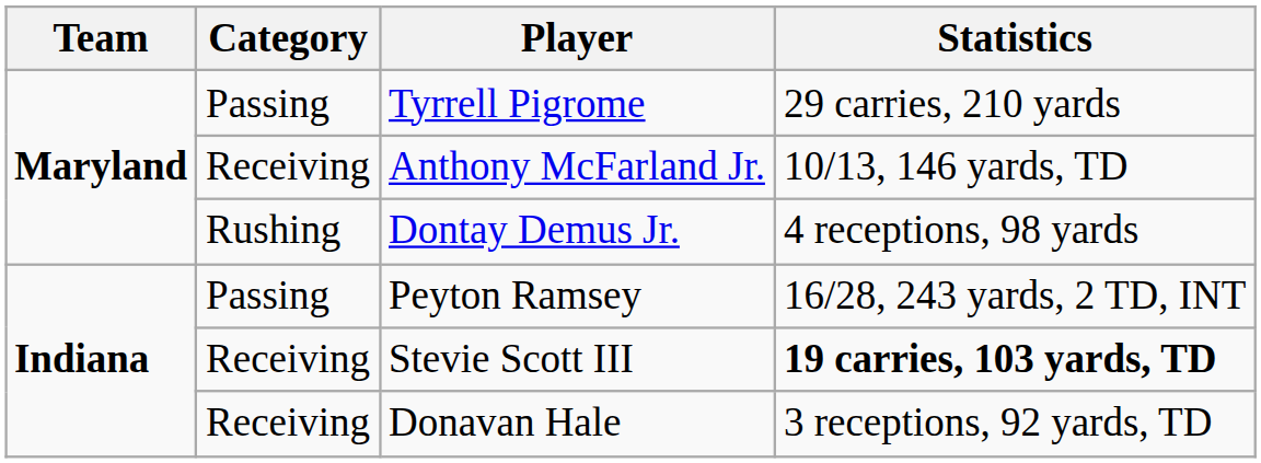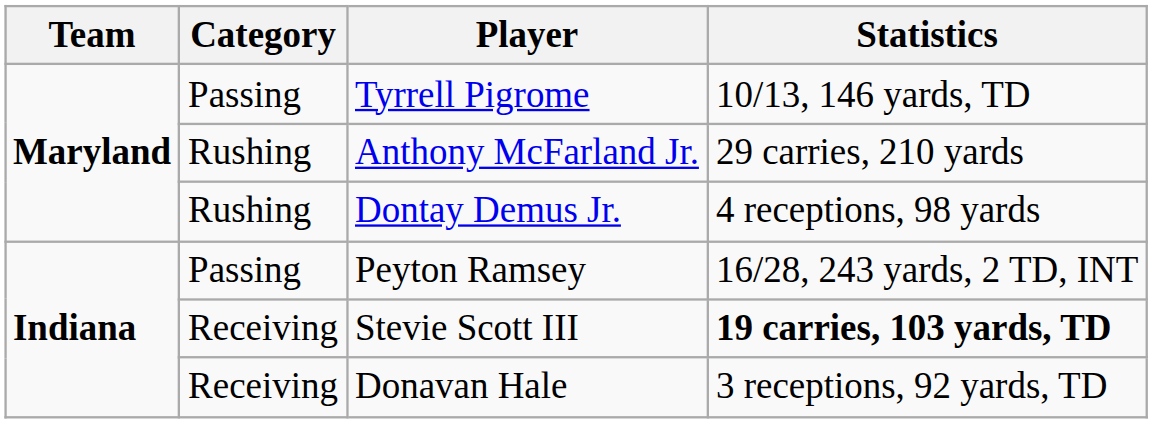Tyrrell Pigrome | Statistics: 29 carries, 210 yards -> 10/13, 146 yards, TD
Anthony McFarland Jr. | Category: Receiving -> Rushing
Anthony McFarland Jr. | Statistics: 10/13, 146 yards, TD -> 29 carries, 210 yards
